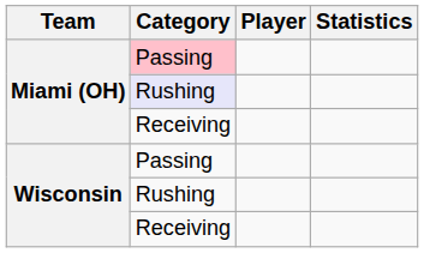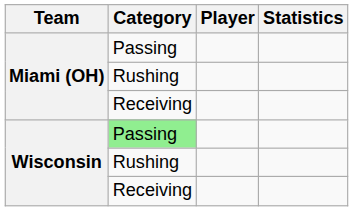Miami (OH) / Passing | Category: pink background -> no background
Miami (OH) / Rushing | Category: lavender background -> no background
Wisconsin / Passing | Category: no background -> lightgreen background
